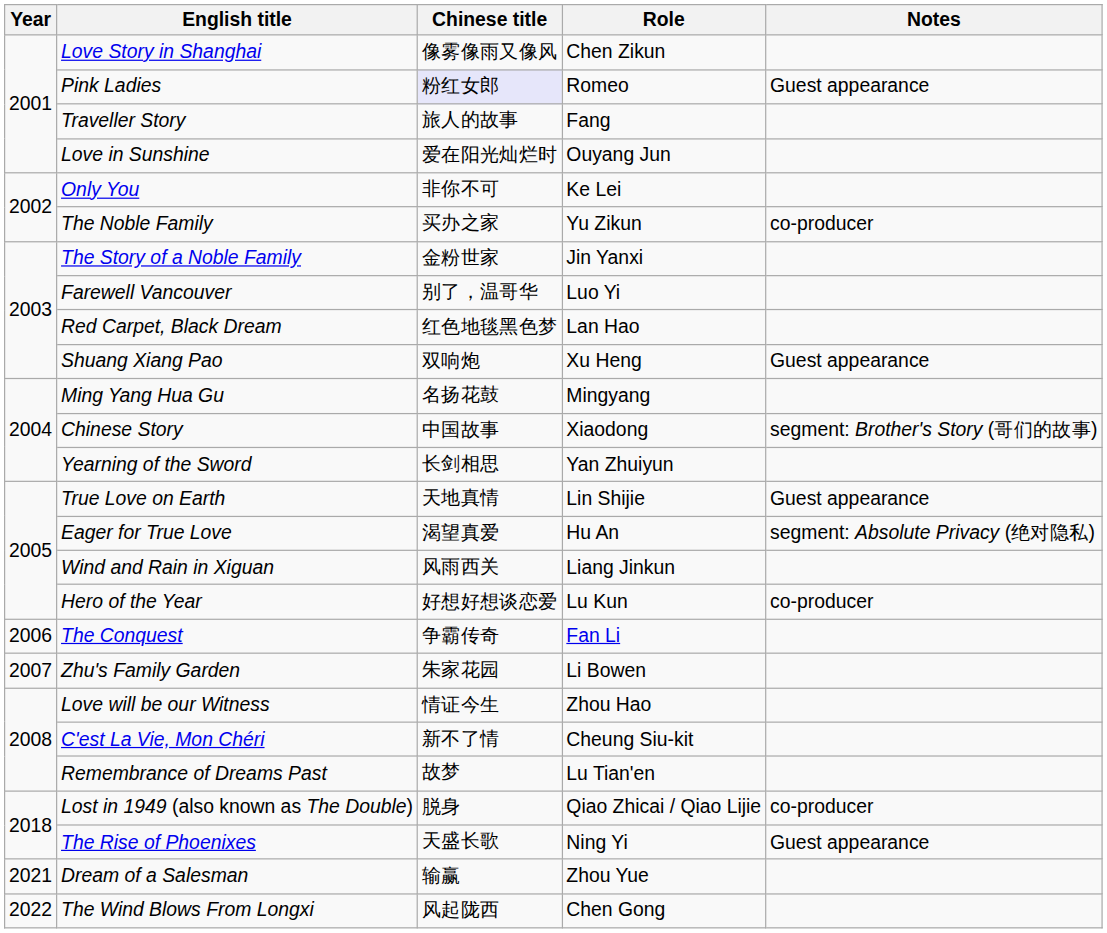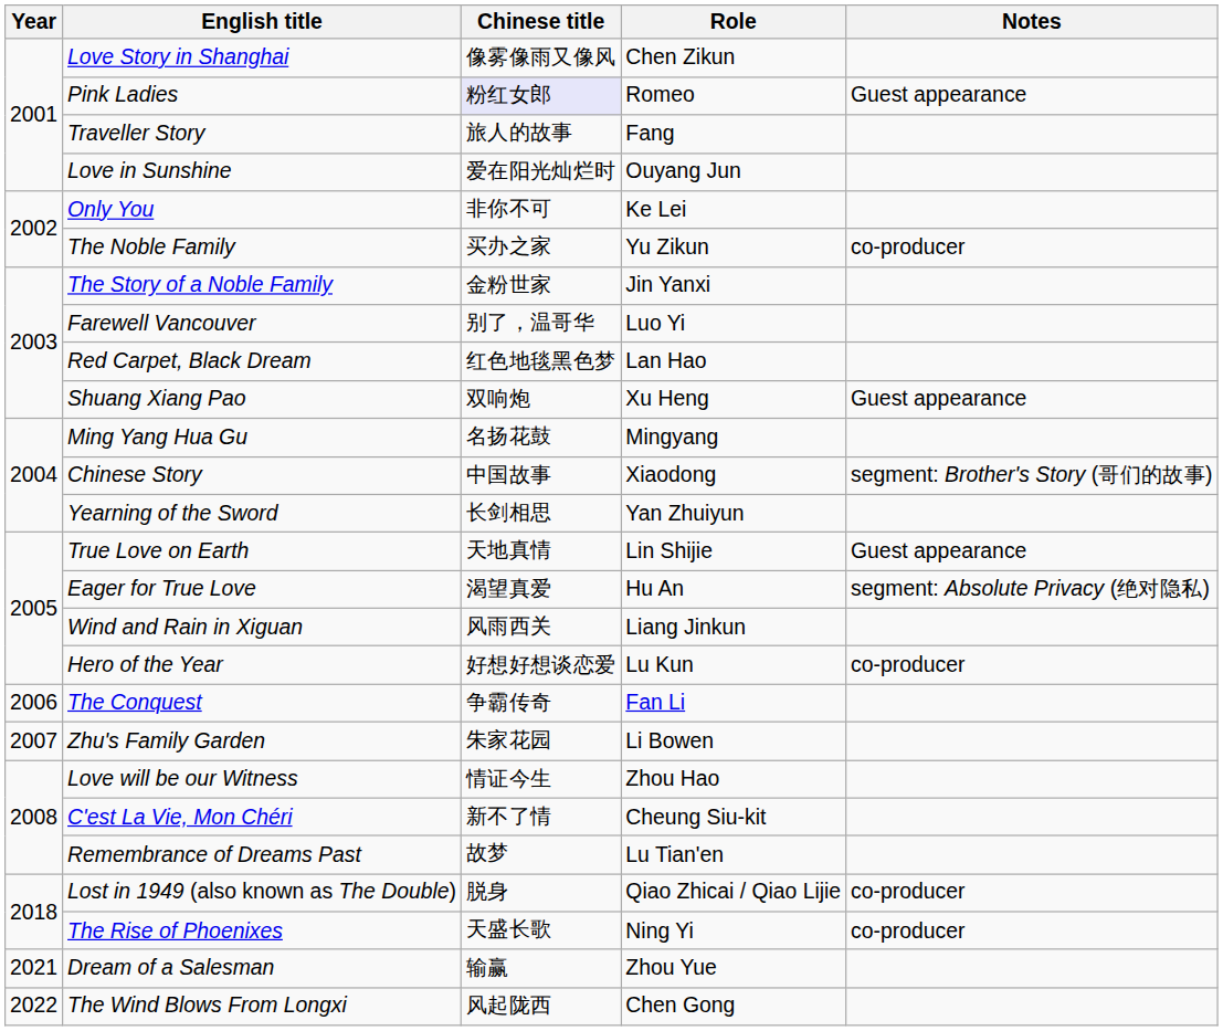The Rise of Phoenixes | Notes: Guest appearance -> co-producer
